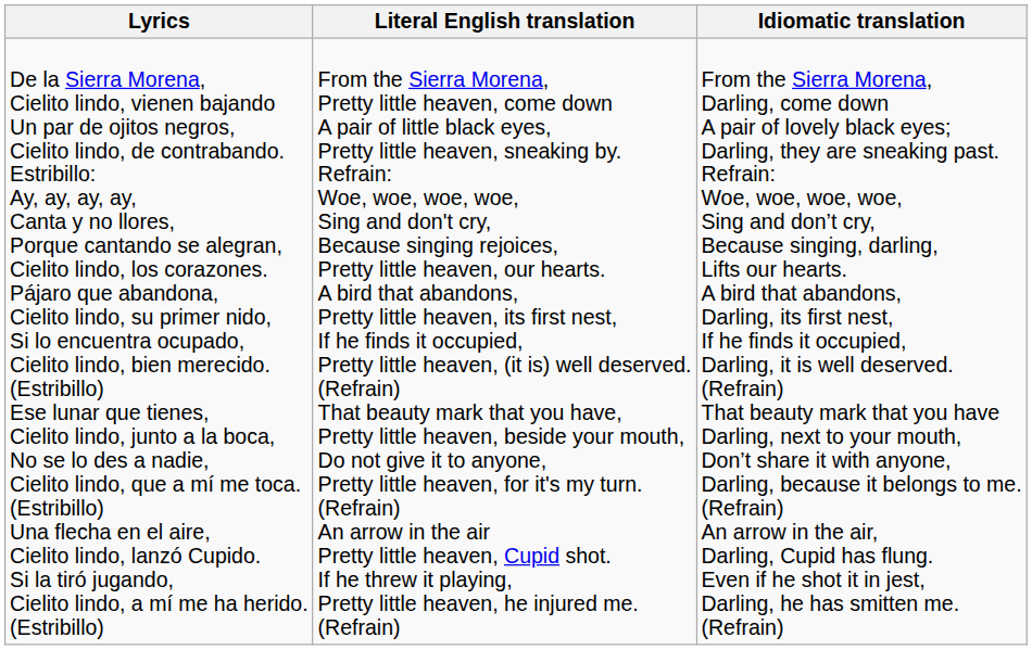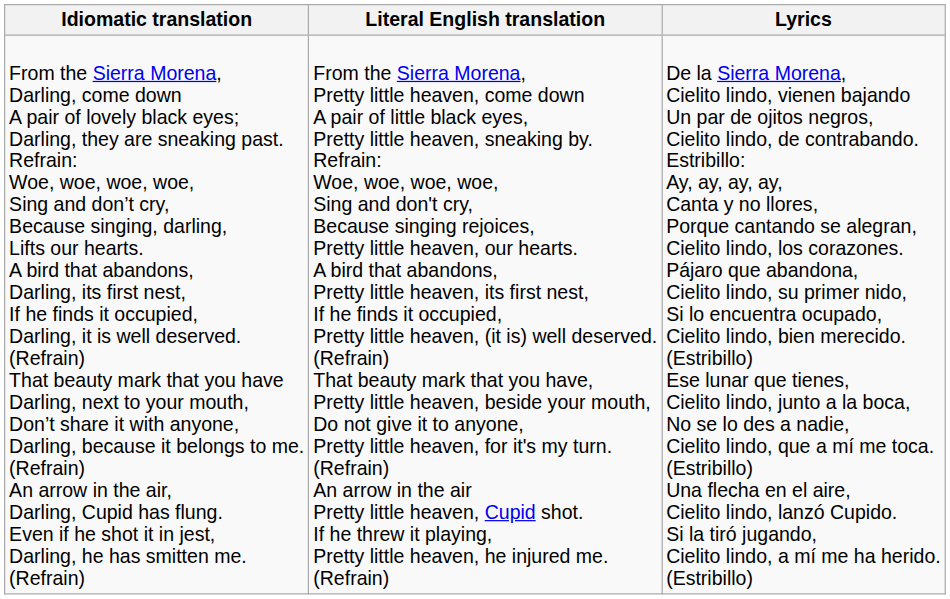columns swapped: Lyrics <-> Idiomatic translation
